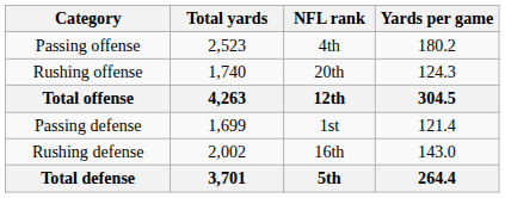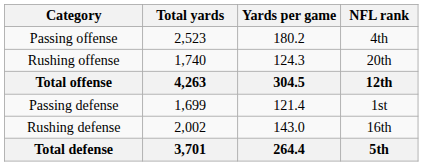columns swapped: Yards per game <-> NFL rank
